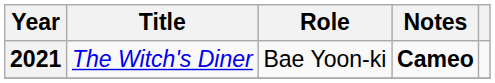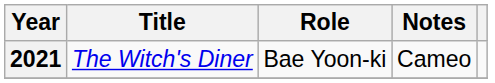2021 | Notes: bold -> normal
